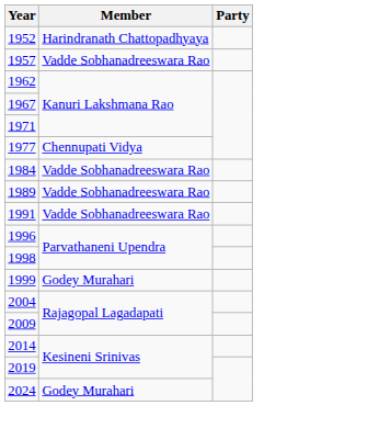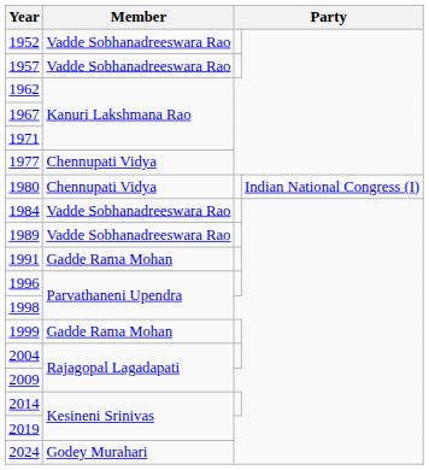1952 | Member: Harindranath Chattopadhyaya -> Vadde Sobhanadreeswara Rao
+ row: 1980 | Chennupati Vidya | Indian National Congress (I)
1991 | Member: Vadde Sobhanadreeswara Rao -> Gadde Rama Mohan
1999 | Member: Godey Murahari -> Gadde Rama Mohan
